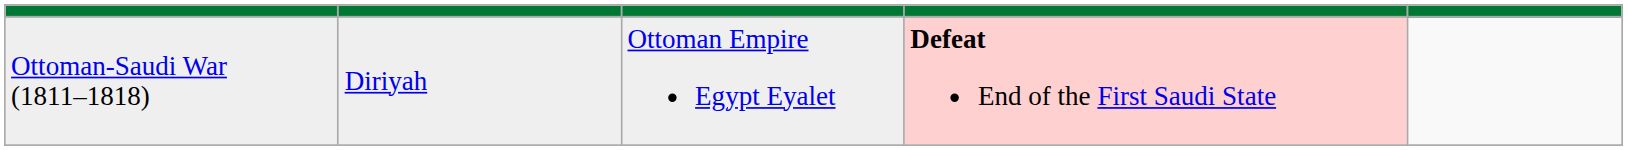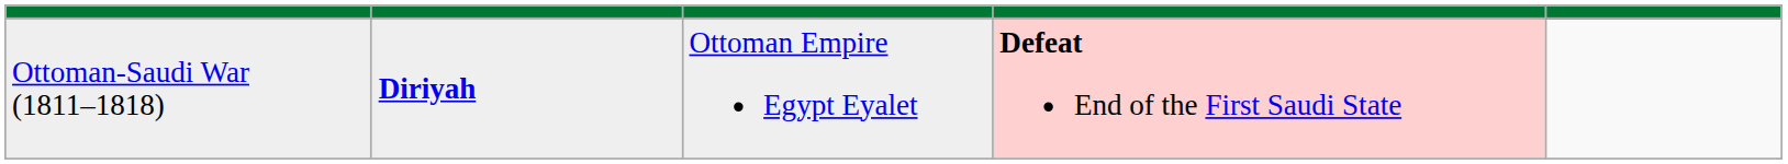Ottoman-Saudi War (1811–1818) | column 2: normal -> bold
